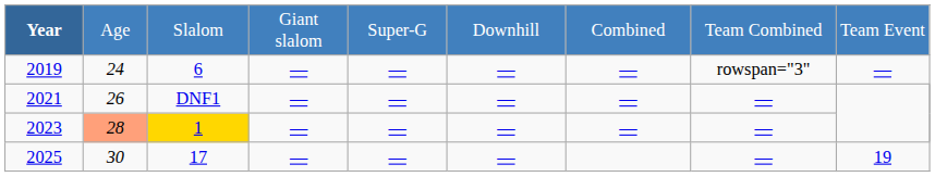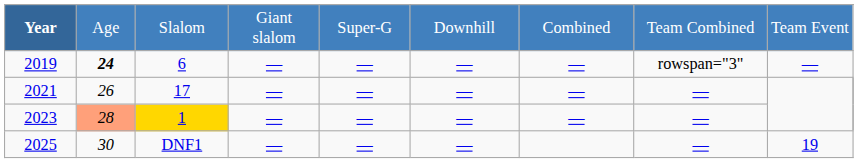2019 | column 2: normal -> bold
2021 | column 3: DNF1 -> 17
2025 | column 3: 17 -> DNF1
